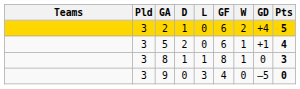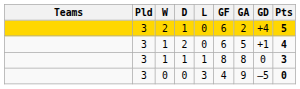columns swapped: W <-> GA
